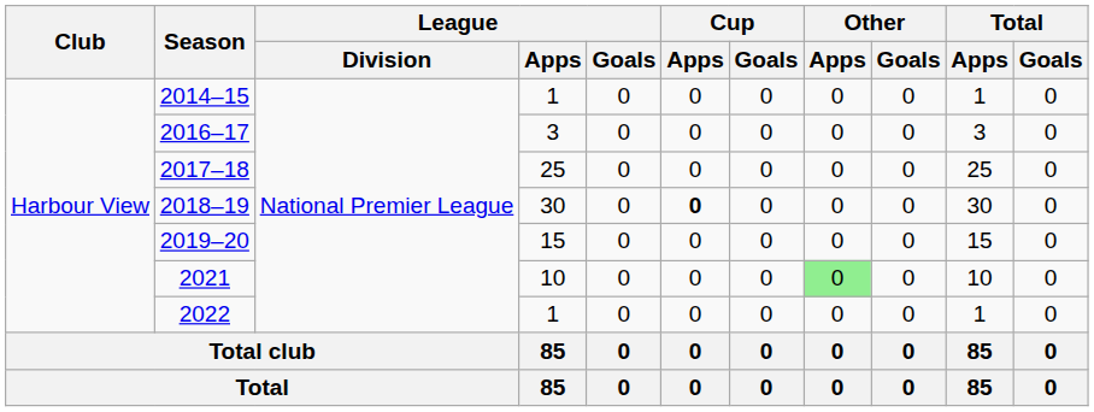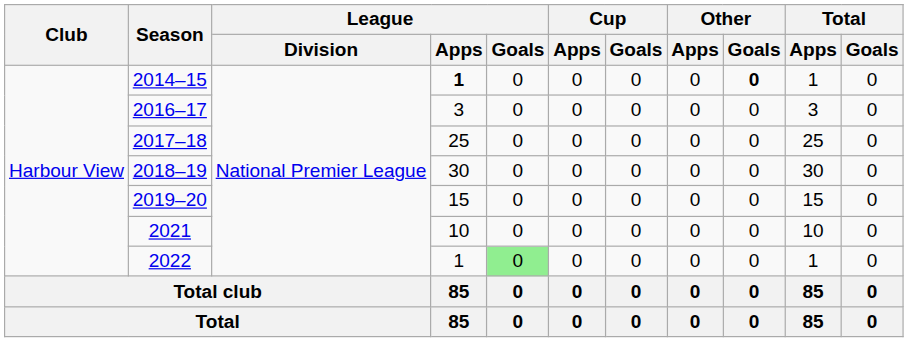2014–15 | League / Apps: normal -> bold
2014–15 | Other / Goals: normal -> bold
2018–19 | Cup / Apps: bold -> normal
2021 | Other / Apps: lightgreen background -> no background
2022 | League / Goals: no background -> lightgreen background
